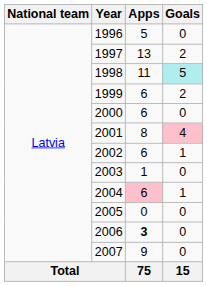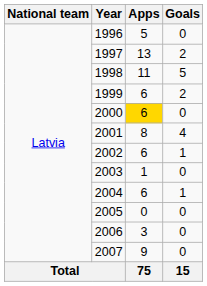1998 | Goals: paleturquoise background -> no background
2000 | Apps: no background -> gold background
2001 | Goals: pink background -> no background
2004 | Apps: pink background -> no background
2006 | Apps: bold -> normal
